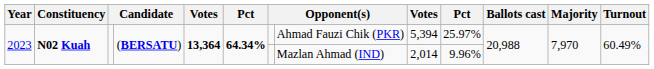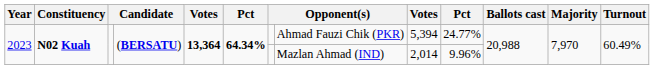row 2 | column 10: 25.97% -> 24.77%
